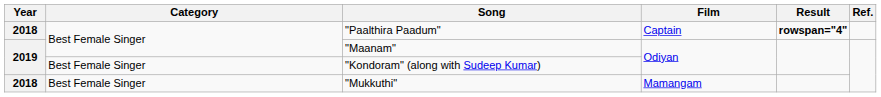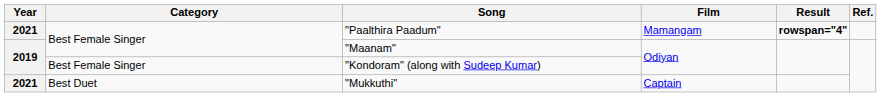"Paalthira Paadum" | Year: 2018 -> 2021
"Paalthira Paadum" | Film: Captain -> Mamangam
"Mukkuthi" | Year: 2018 -> 2021
"Mukkuthi" | Category: Best Female Singer -> Best Duet
"Mukkuthi" | Film: Mamangam -> Captain
